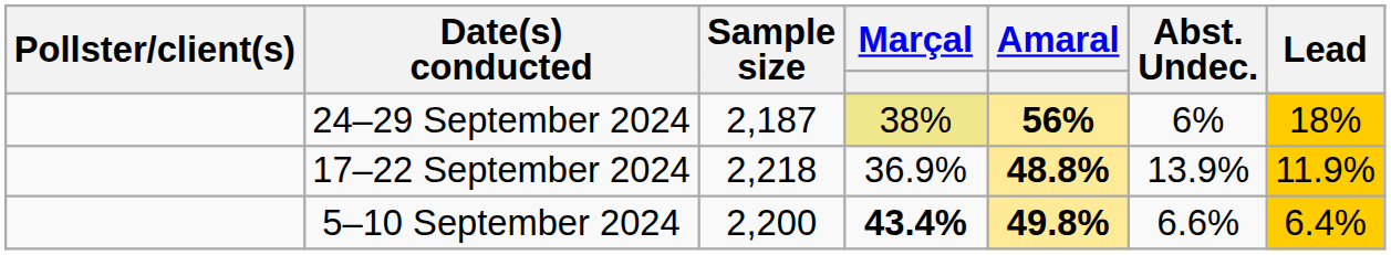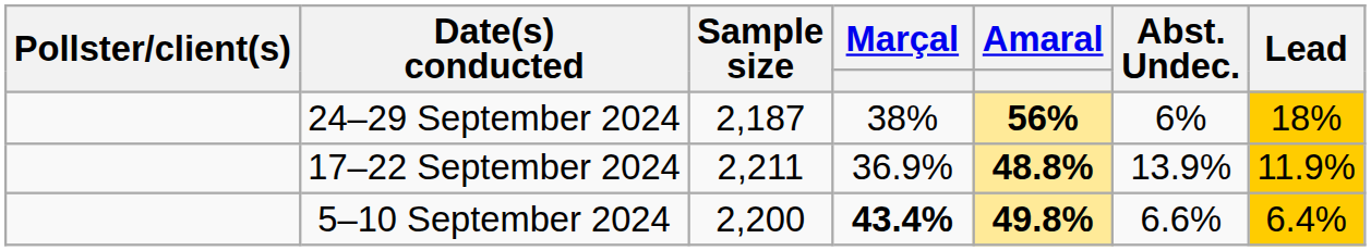24–29 September 2024 | Marçal: khaki background -> no background
17–22 September 2024 | Sample size: 2,218 -> 2,211
